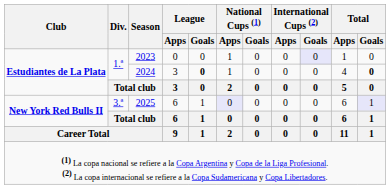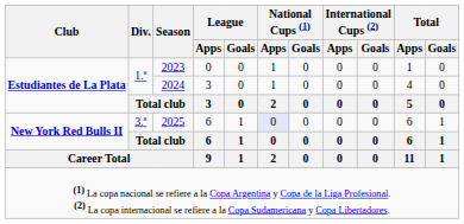2023 | International Cups (2) / Goals: lavender background -> no background
2024 | League / Goals: bold -> normal
2024 | Total / Goals: bold -> normal
2025 | Total / Goals: lavender background -> no background
